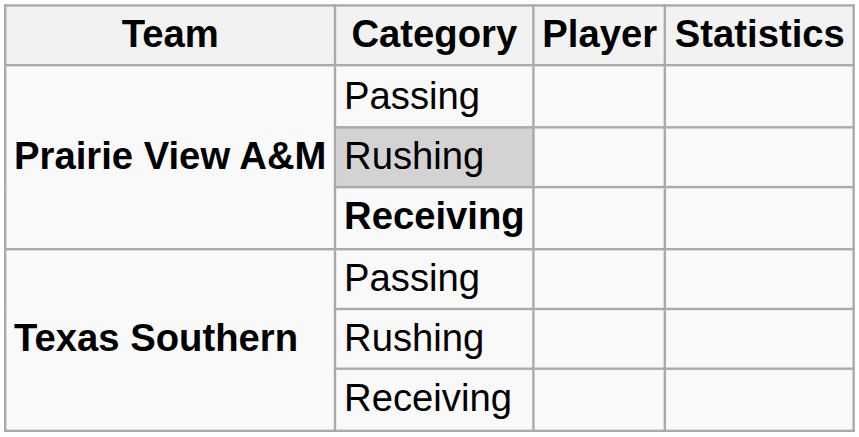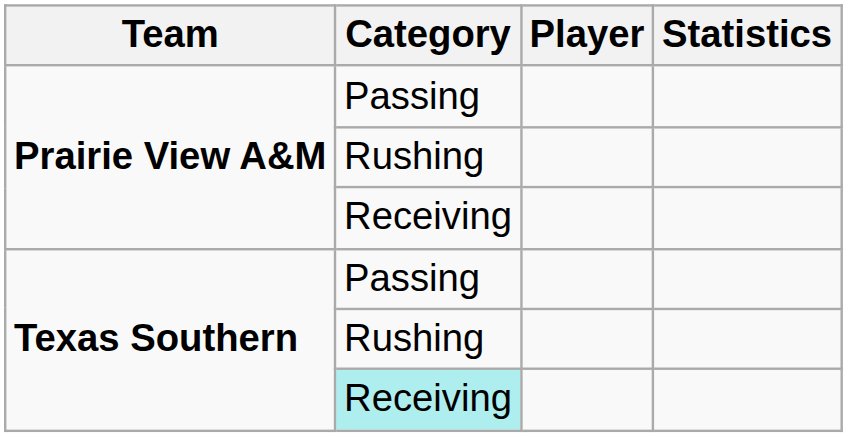Prairie View A&M / Rushing | Category: lightgrey background -> no background
Prairie View A&M / Receiving | Category: bold -> normal
Texas Southern / Receiving | Category: no background -> paleturquoise background
